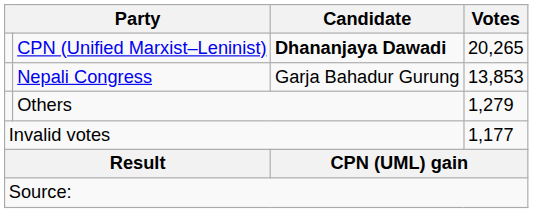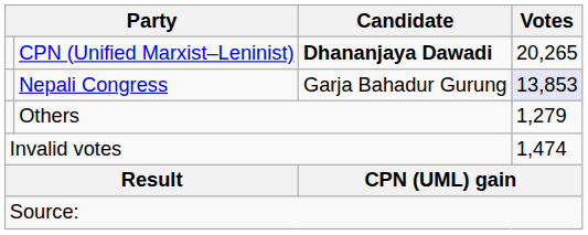Nepali Congress | Votes: no background -> lavender background
Invalid votes | Votes: 1,177 -> 1,474
